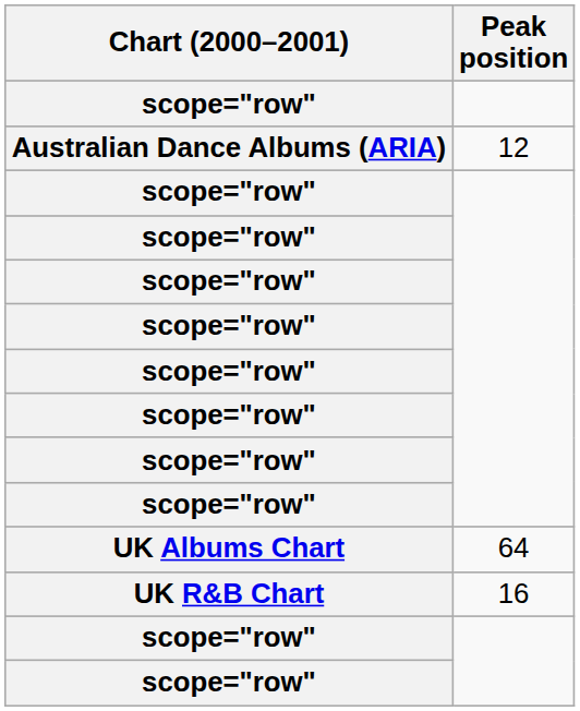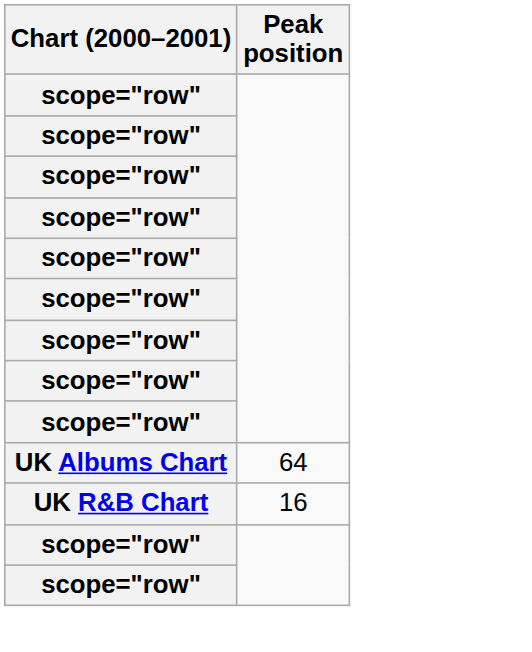- row: Australian Dance Albums (ARIA) | 12
